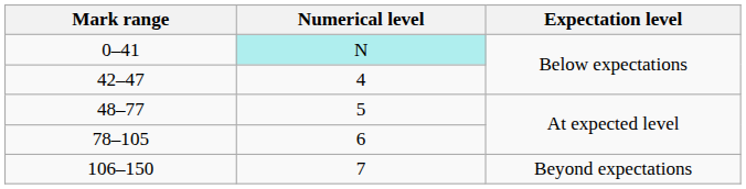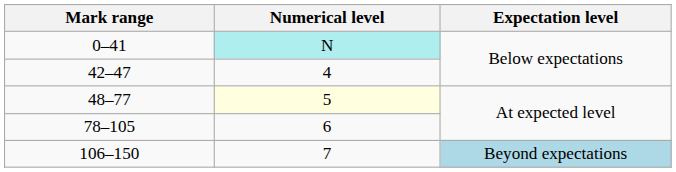48–77 | Numerical level: no background -> lightyellow background
106–150 | Expectation level: no background -> lightblue background
